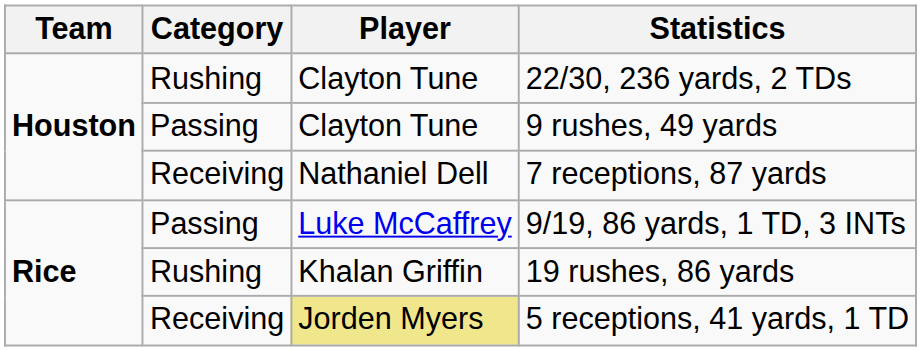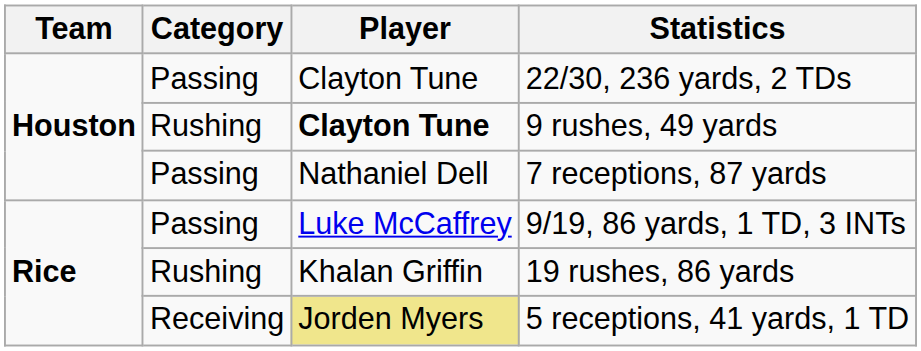22/30, 236 yards, 2 TDs | Category: Rushing -> Passing
9 rushes, 49 yards | Category: Passing -> Rushing
9 rushes, 49 yards | Player: normal -> bold
7 receptions, 87 yards | Category: Receiving -> Passing
